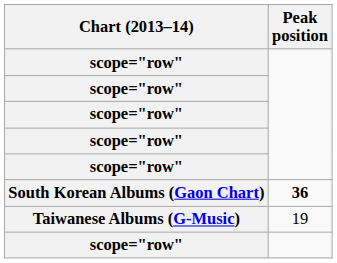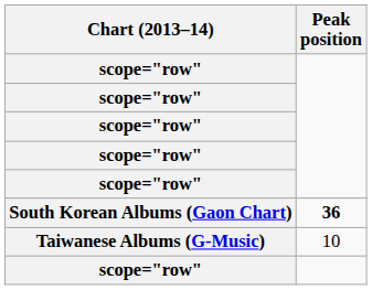Taiwanese Albums (G-Music) | Peak position: 19 -> 10
